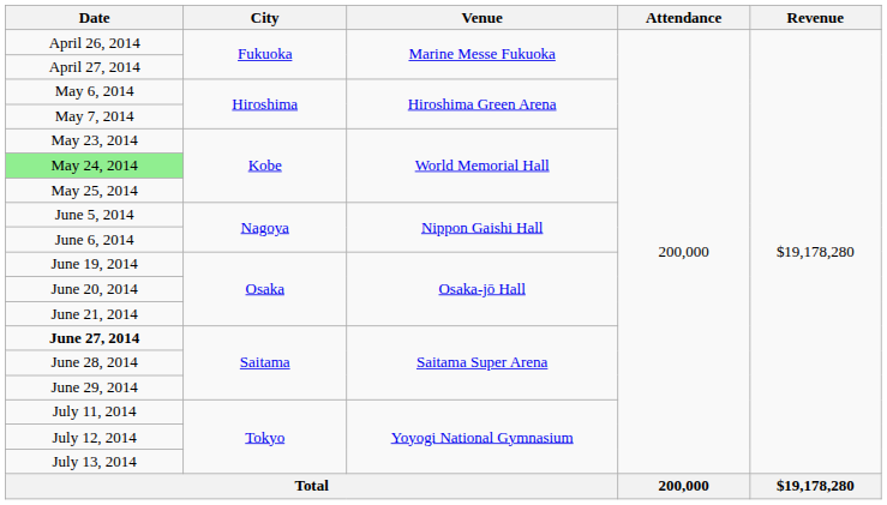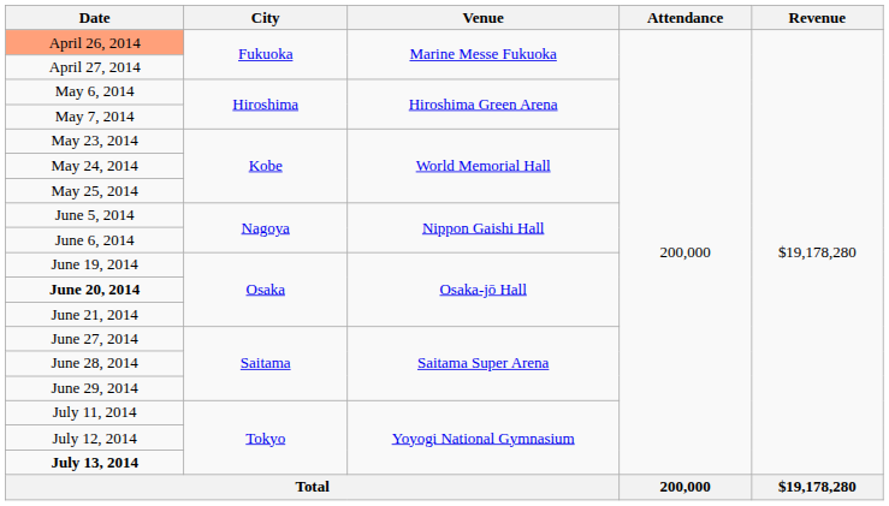April 26, 2014 | Date: no background -> lightsalmon background
May 24, 2014 | Date: lightgreen background -> no background
June 20, 2014 | Date: normal -> bold
June 27, 2014 | Date: bold -> normal
July 13, 2014 | Date: normal -> bold
